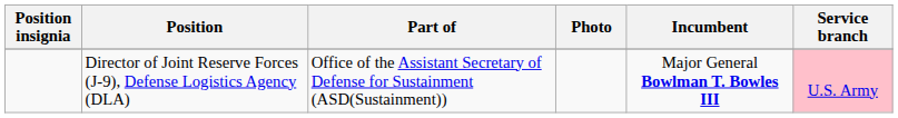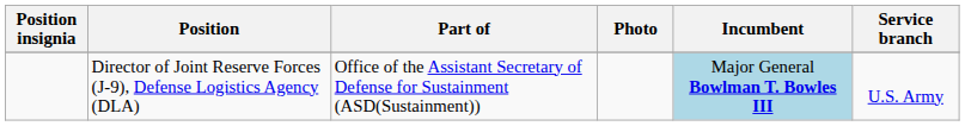row 2 | Incumbent: no background -> lightblue background
row 2 | Service branch: pink background -> no background
